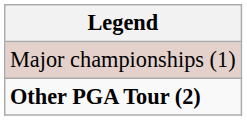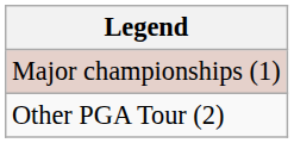row 3 | column 1: bold -> normal
